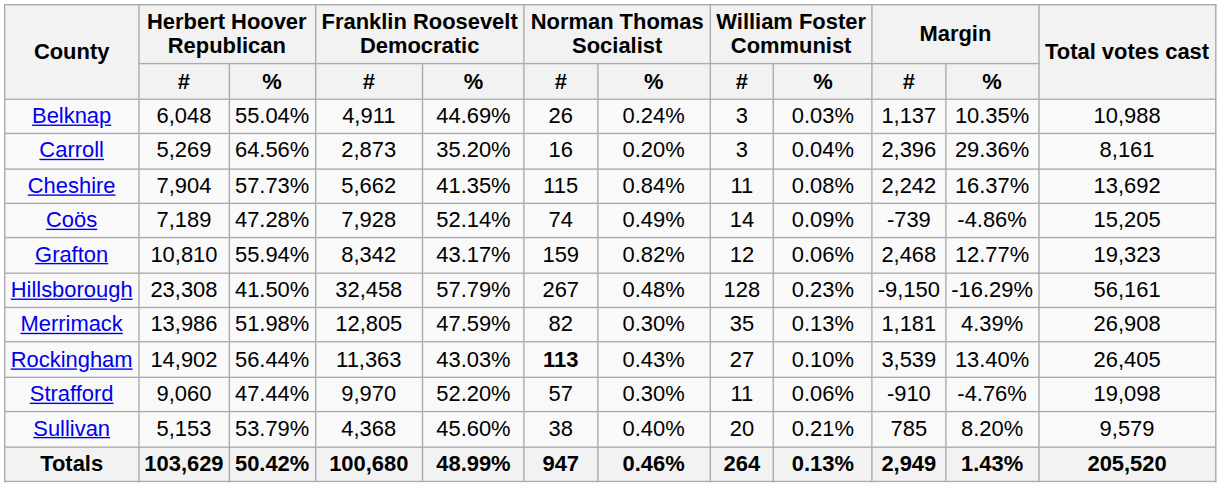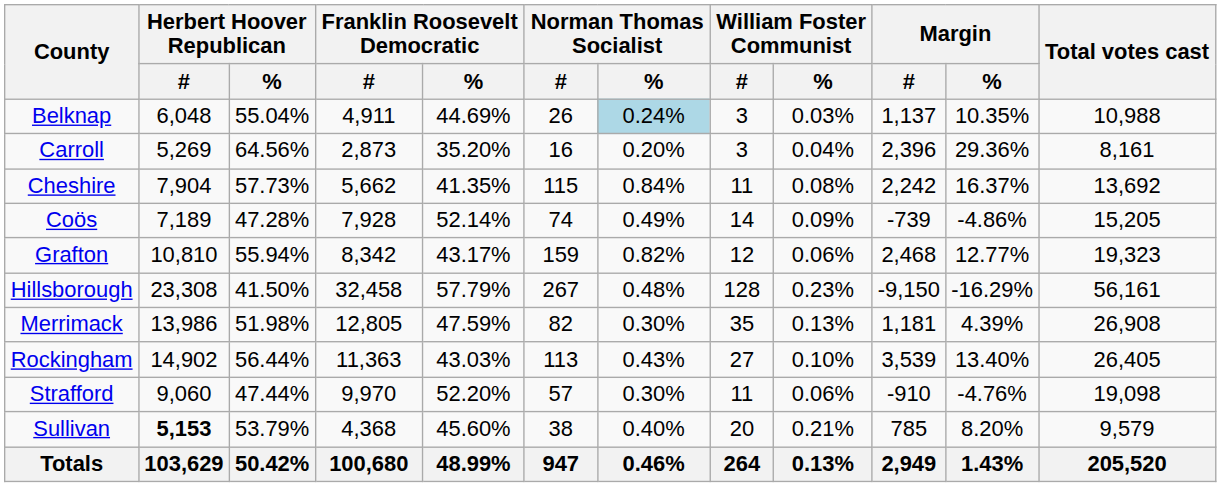Belknap | Norman Thomas Socialist / %: no background -> lightblue background
Rockingham | Norman Thomas Socialist / #: bold -> normal
Sullivan | Herbert Hoover Republican / #: normal -> bold
